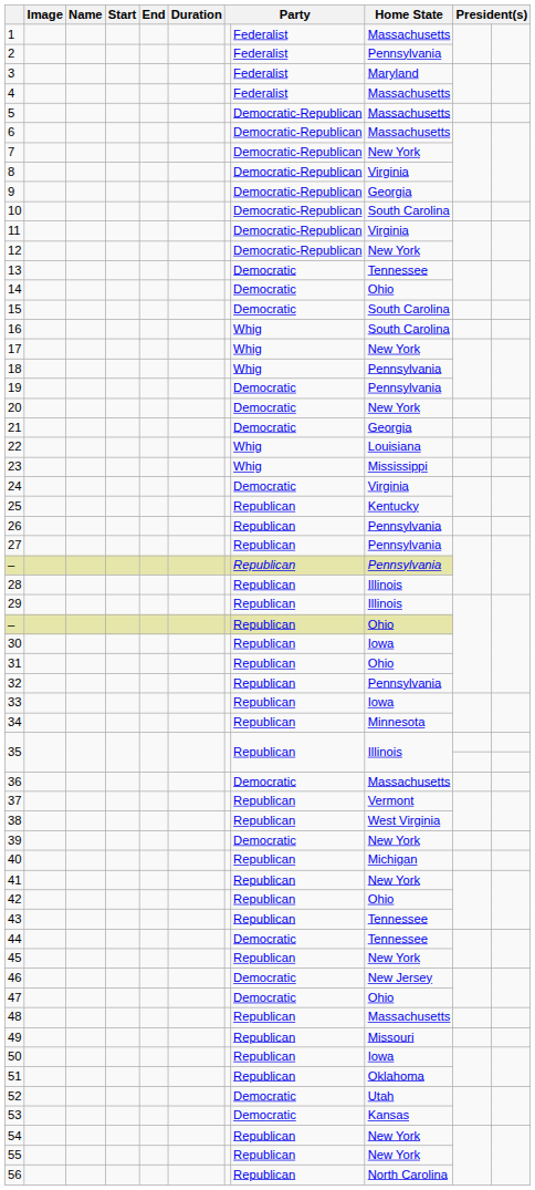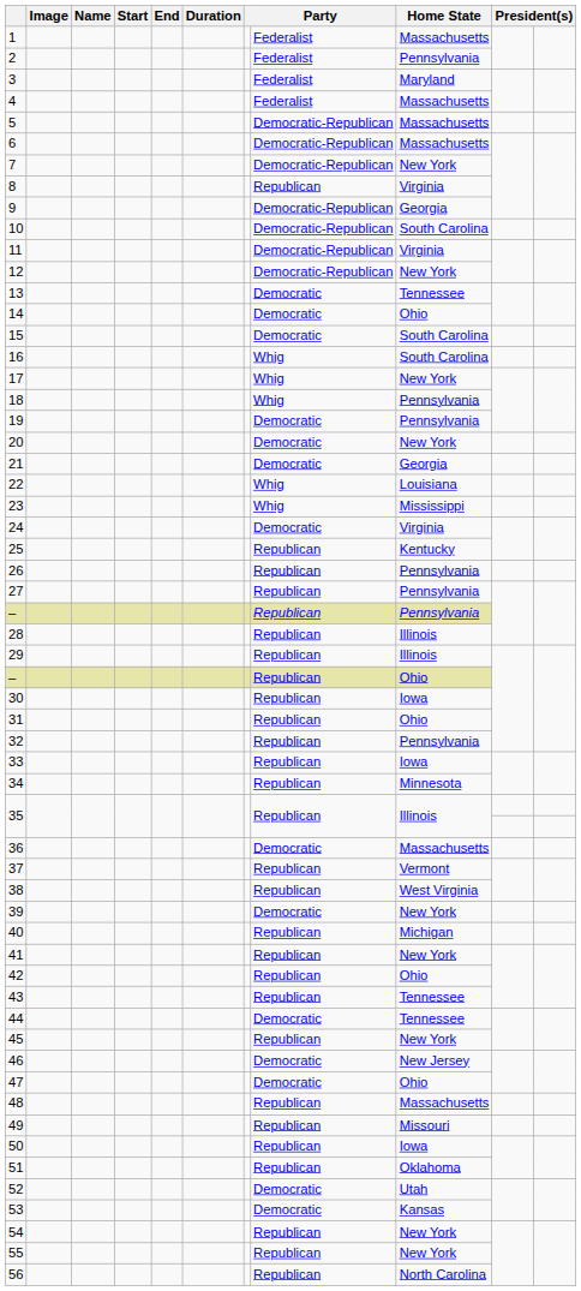8 | column 8: Democratic-Republican -> Republican
